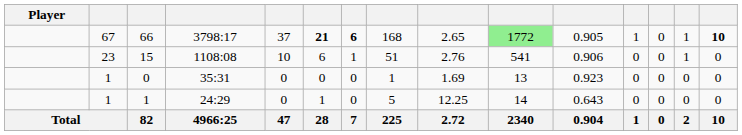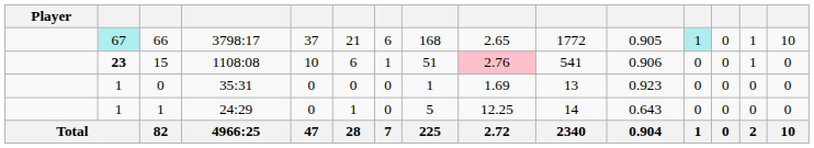66 | column 2: no background -> paleturquoise background
66 | column 6: bold -> normal
66 | column 7: bold -> normal
66 | column 10: lightgreen background -> no background
66 | column 12: no background -> paleturquoise background
66 | column 15: bold -> normal
15 | column 2: normal -> bold
15 | column 9: no background -> pink background
